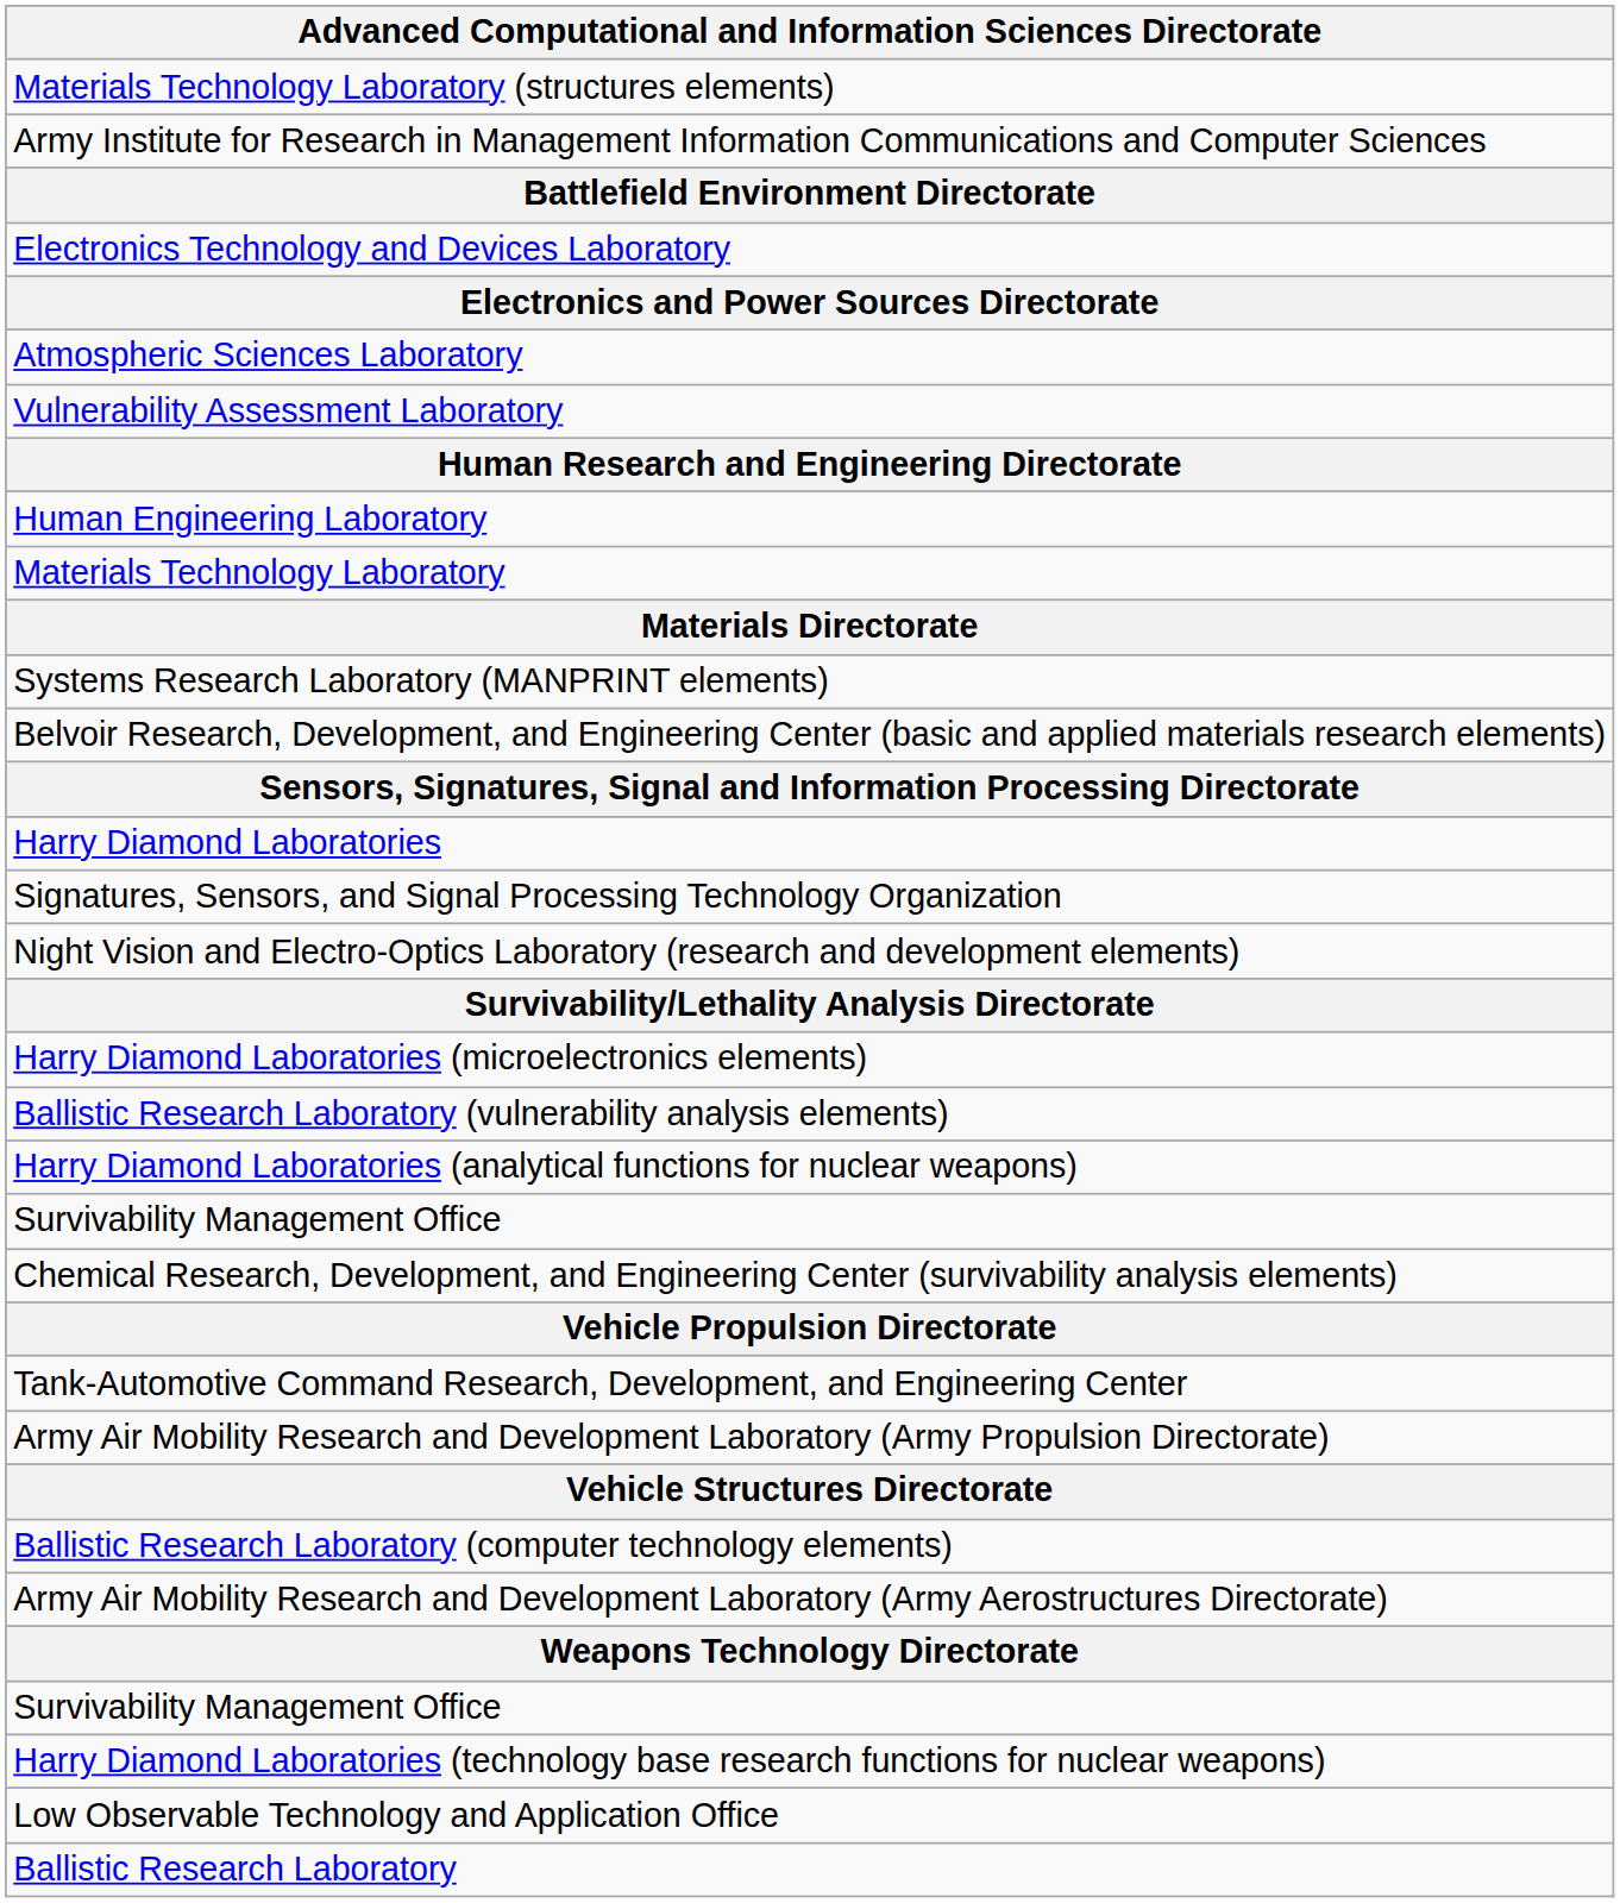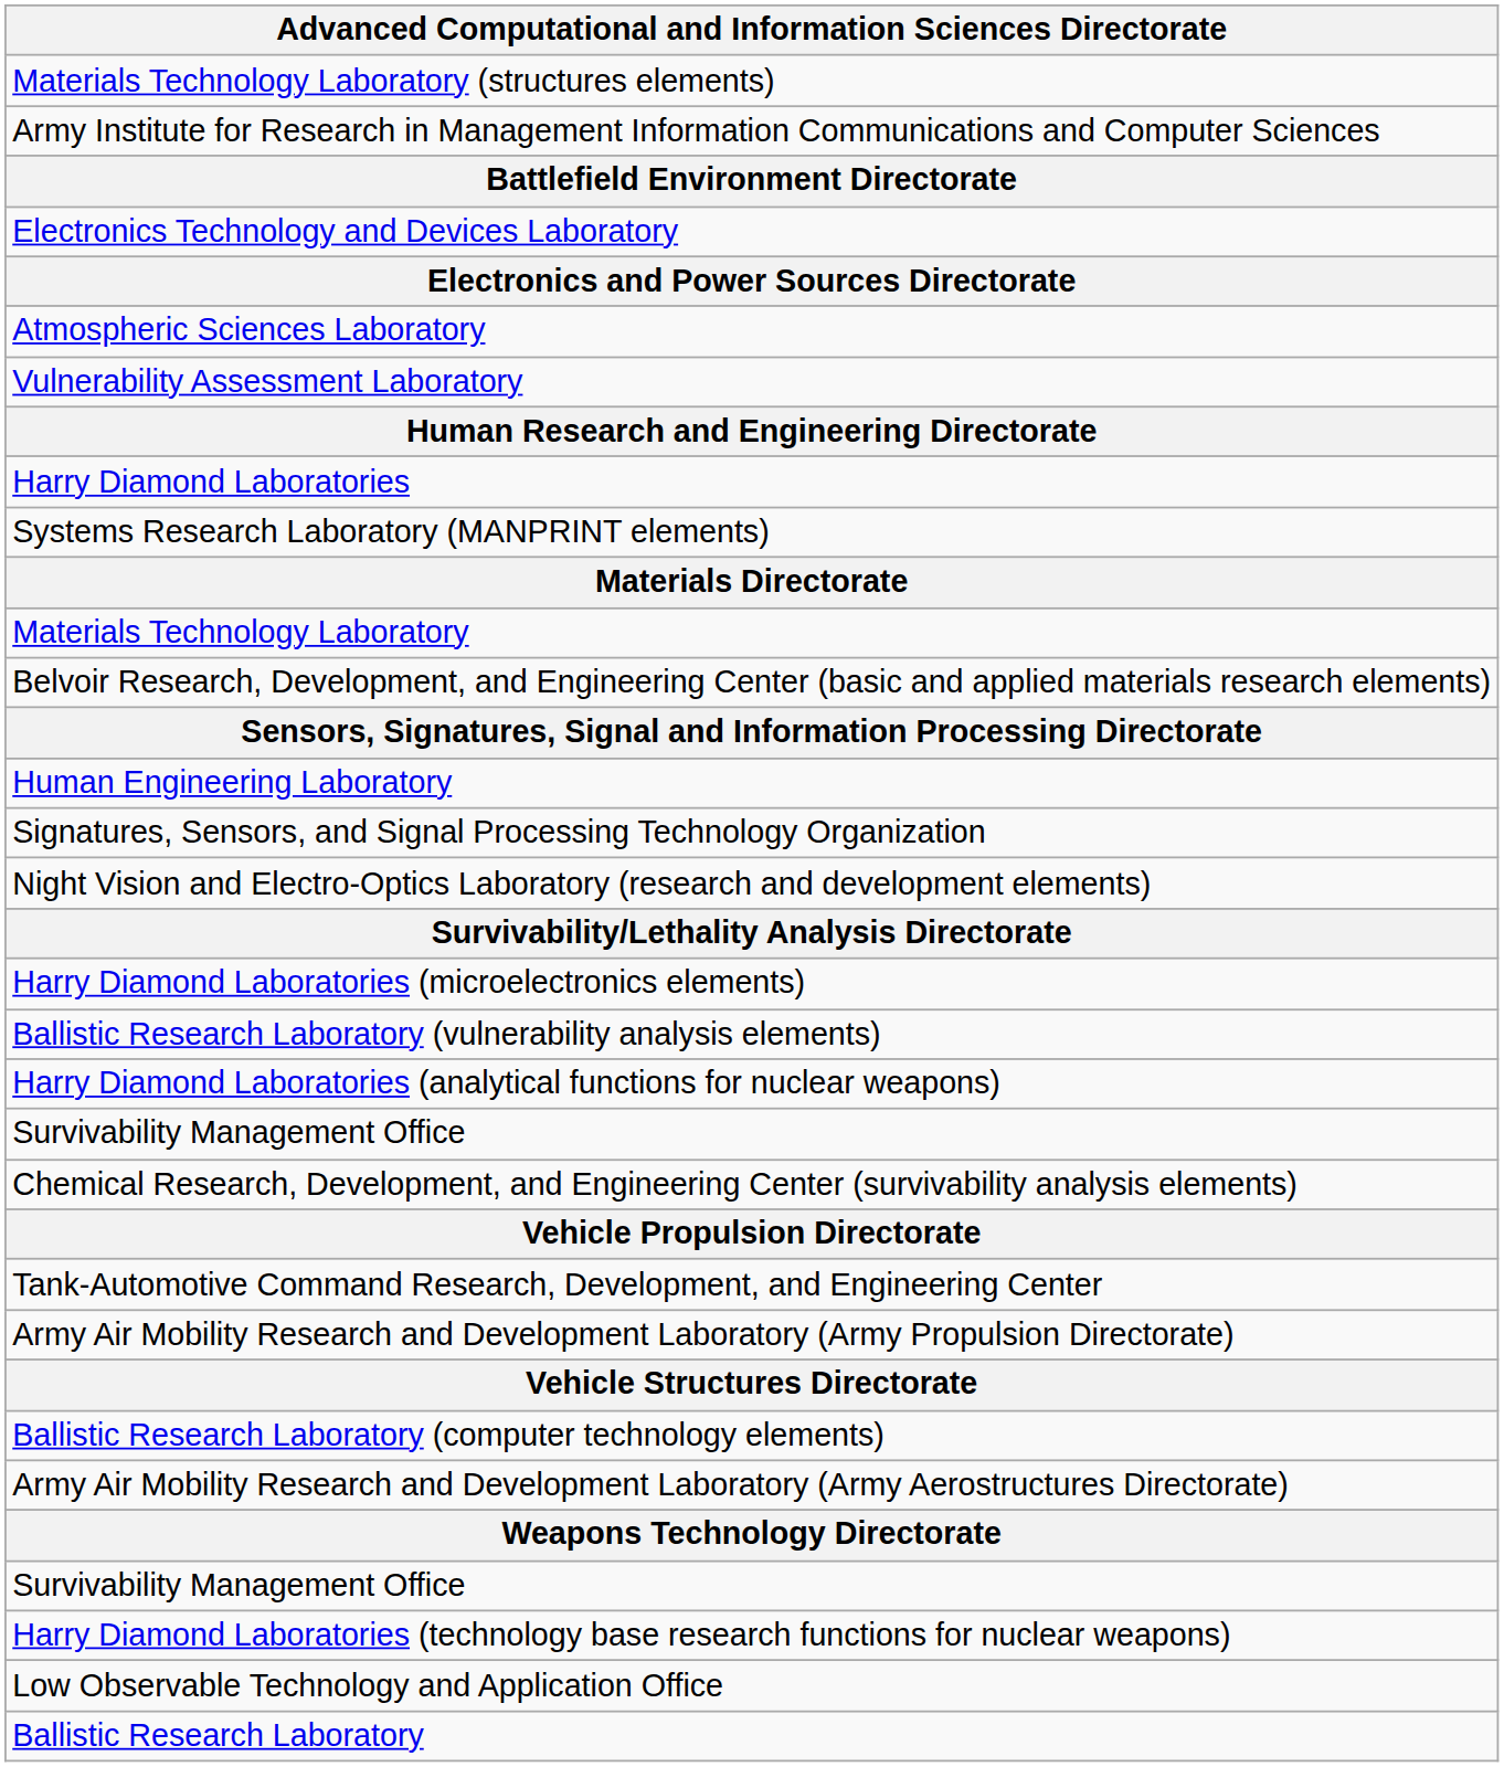row 10 | column 1: Human Engineering Laboratory -> Harry Diamond Laboratories
row 11 | column 1: Materials Technology Laboratory -> Systems Research Laboratory (MANPRINT elements)
row 13 | column 1: Systems Research Laboratory (MANPRINT elements) -> Materials Technology Laboratory
row 16 | column 1: Harry Diamond Laboratories -> Human Engineering Laboratory
